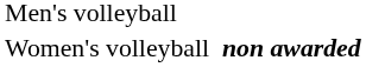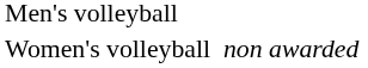Women's volleyball | column 2: bold -> normal
